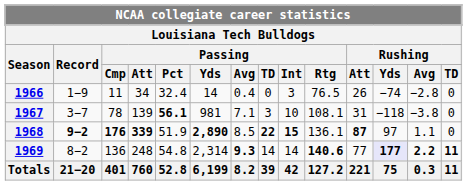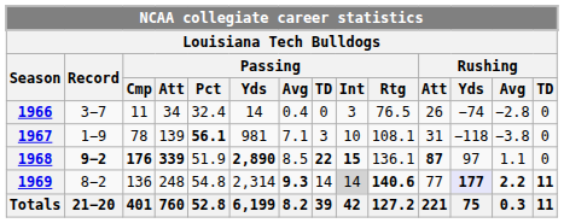1966 | Record: 1−9 -> 3−7
1967 | Record: 3−7 -> 1−9
1969 | Passing / Int: no background -> lightgrey background
